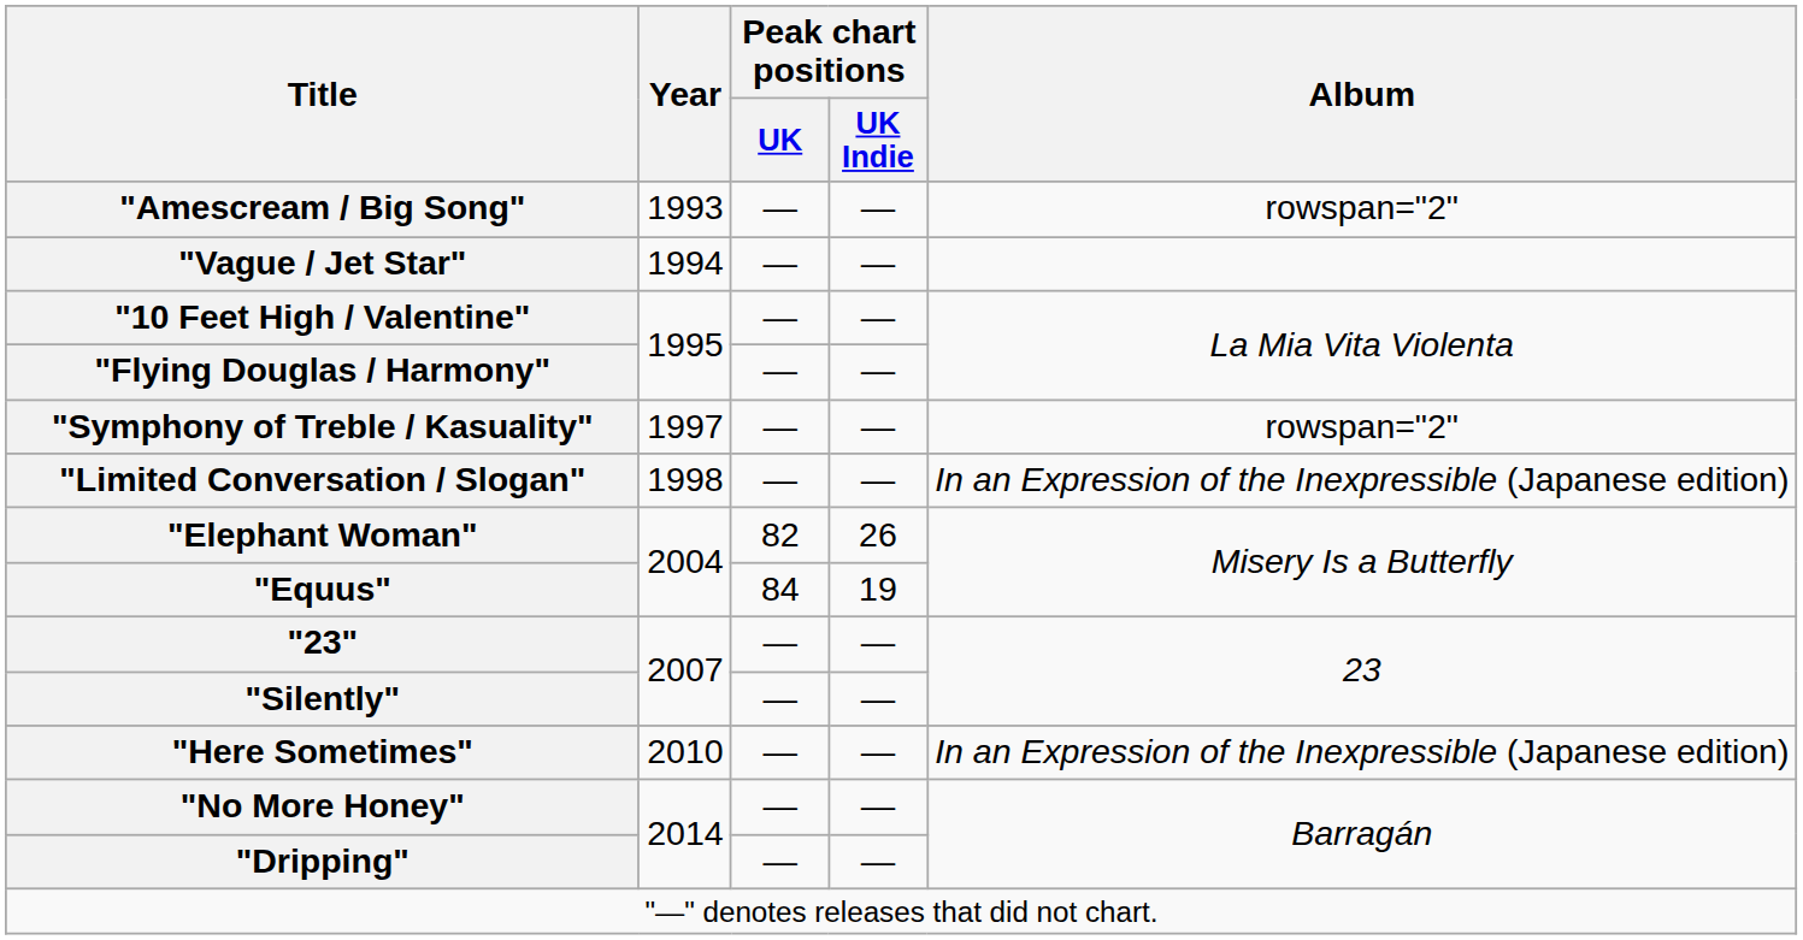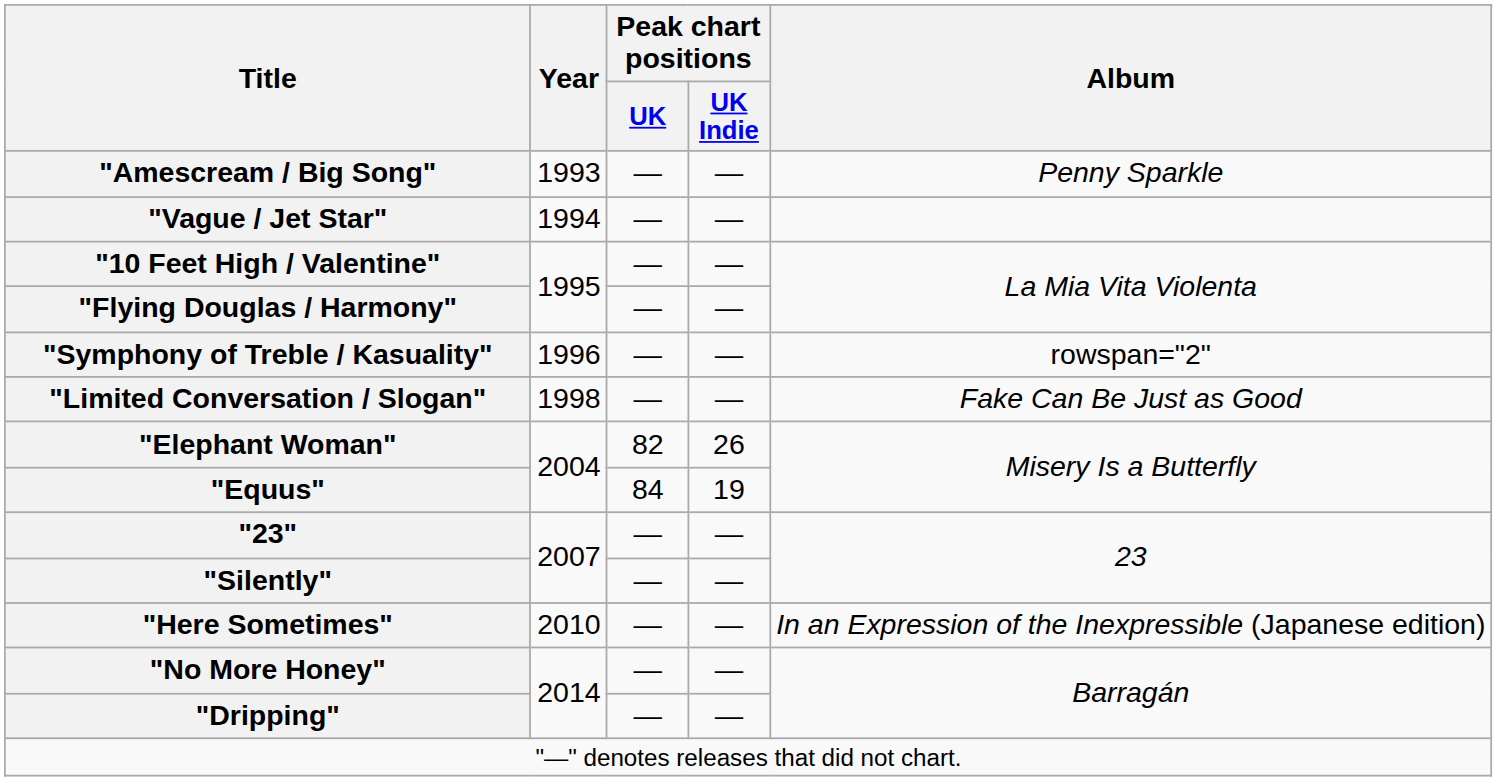"Amescream / Big Song" | Album: rowspan="2" -> Penny Sparkle
"Symphony of Treble / Kasuality" | Year: 1997 -> 1996
"Limited Conversation / Slogan" | Album: In an Expression of the Inexpressible (Japanese edition) -> Fake Can Be Just as Good
